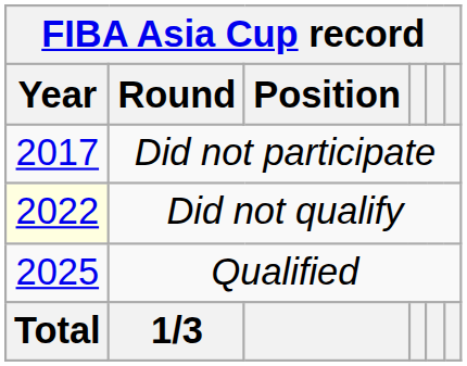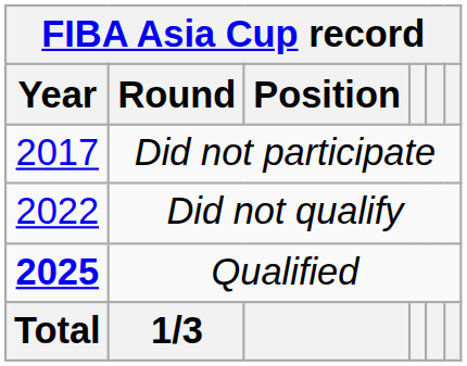Did not qualify | Year: lightyellow background -> no background
Qualified | Year: normal -> bold
